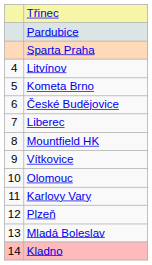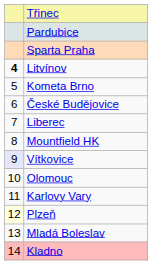Litvínov | column 1: normal -> bold
Vítkovice | column 1: no background -> lavender background
Plzeň | column 1: no background -> lightyellow background
